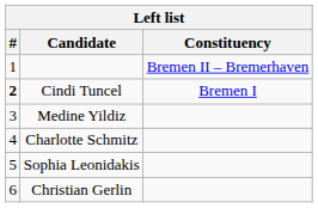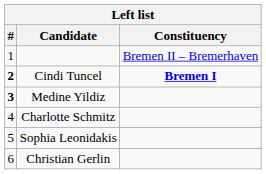Cindi Tuncel | Constituency: normal -> bold
Medine Yildiz | #: normal -> bold
